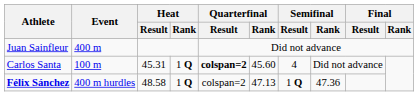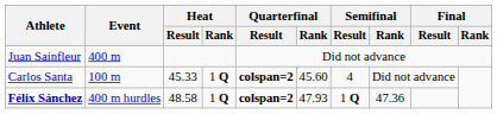Carlos Santa | Heat / Result: 45.31 -> 45.33
Félix Sánchez | Quarterfinal / Result: normal -> bold
Félix Sánchez | Quarterfinal / Rank: 47.13 -> 47.93
